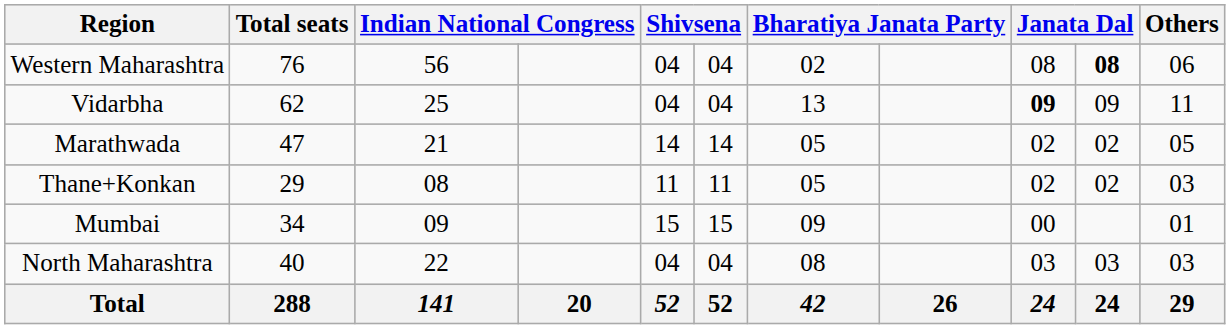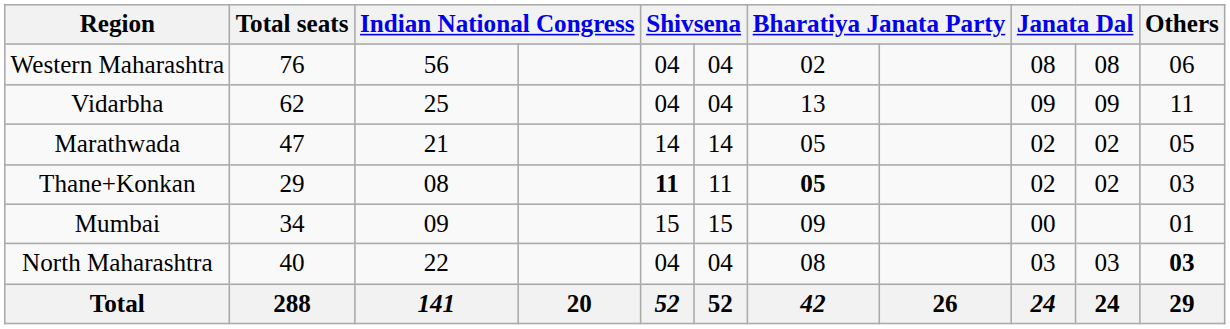Western Maharashtra | column 10: bold -> normal
Vidarbha | column 9: bold -> normal
Thane+Konkan | column 5: normal -> bold
Thane+Konkan | column 7: normal -> bold
North Maharashtra | Others: normal -> bold
